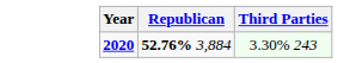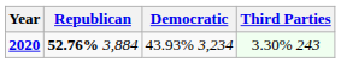+ column: Democratic | 43.93% 3,234
